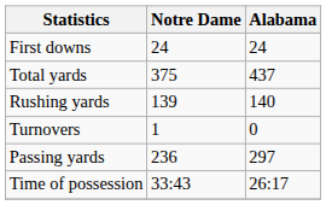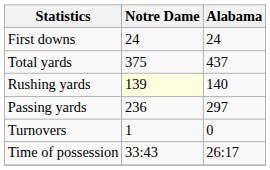Rushing yards | Notre Dame: no background -> lightyellow background
rows swapped: Passing yards <-> Turnovers
